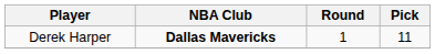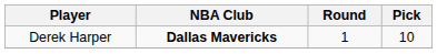Derek Harper | Pick: 11 -> 10
